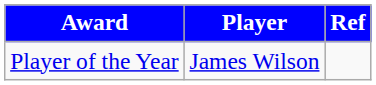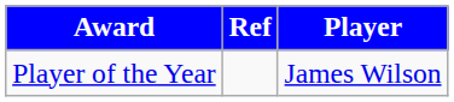columns swapped: Player <-> Ref
